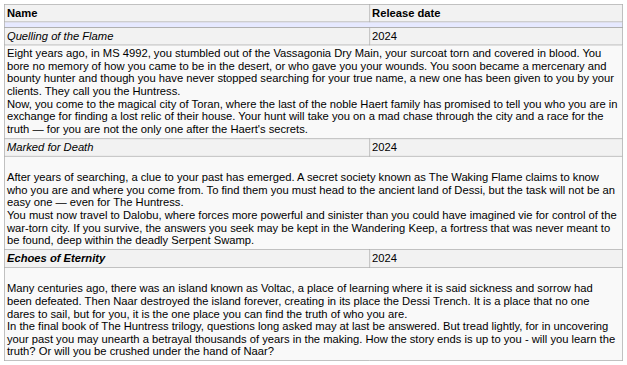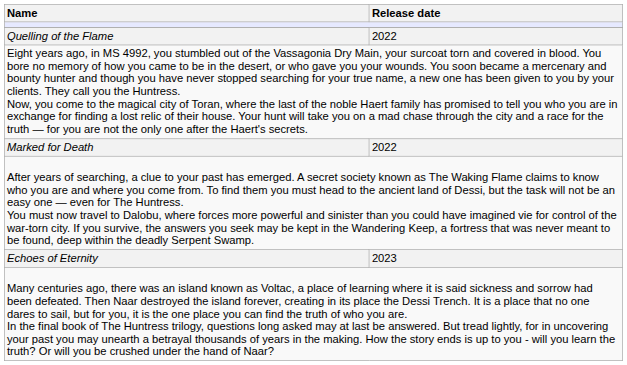row 3 | Release date: 2024 -> 2022
row 5 | Release date: 2024 -> 2022
row 7 | Name: bold -> normal
row 7 | Release date: 2024 -> 2023
